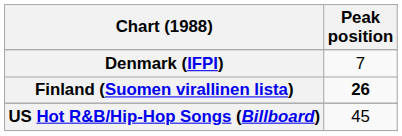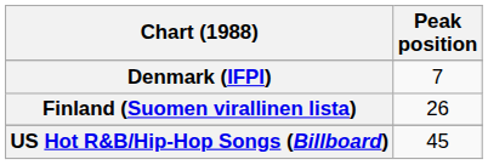Finland (Suomen virallinen lista) | Peak position: bold -> normal
